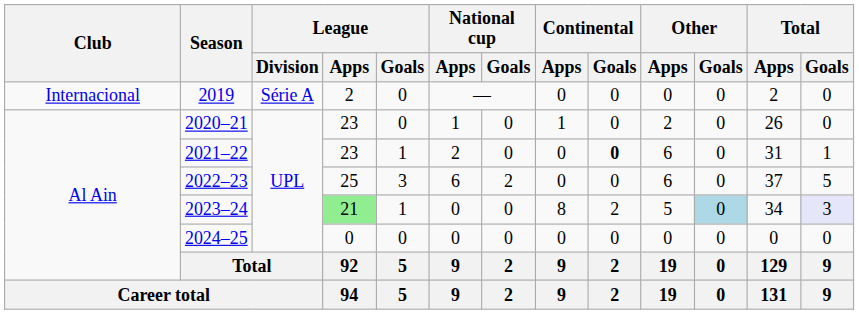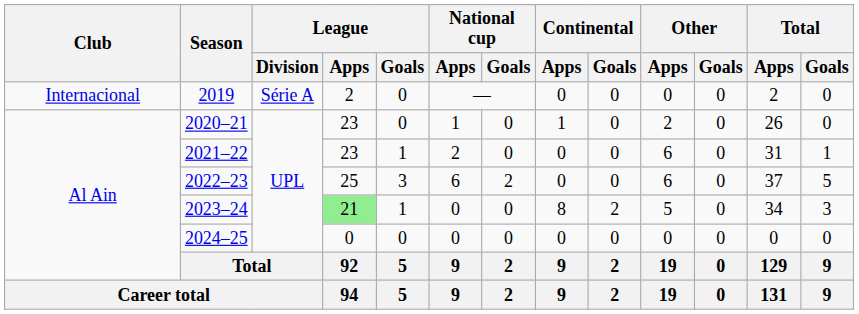2021–22 | Continental / Goals: bold -> normal
2023–24 | Other / Goals: lightblue background -> no background
2023–24 | Total / Goals: lavender background -> no background
